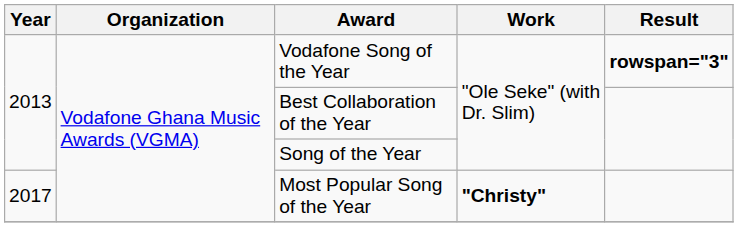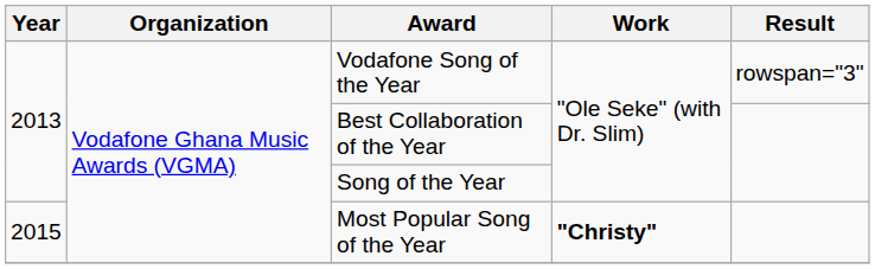Vodafone Song of the Year | Result: bold -> normal
Most Popular Song of the Year | Year: 2017 -> 2015
